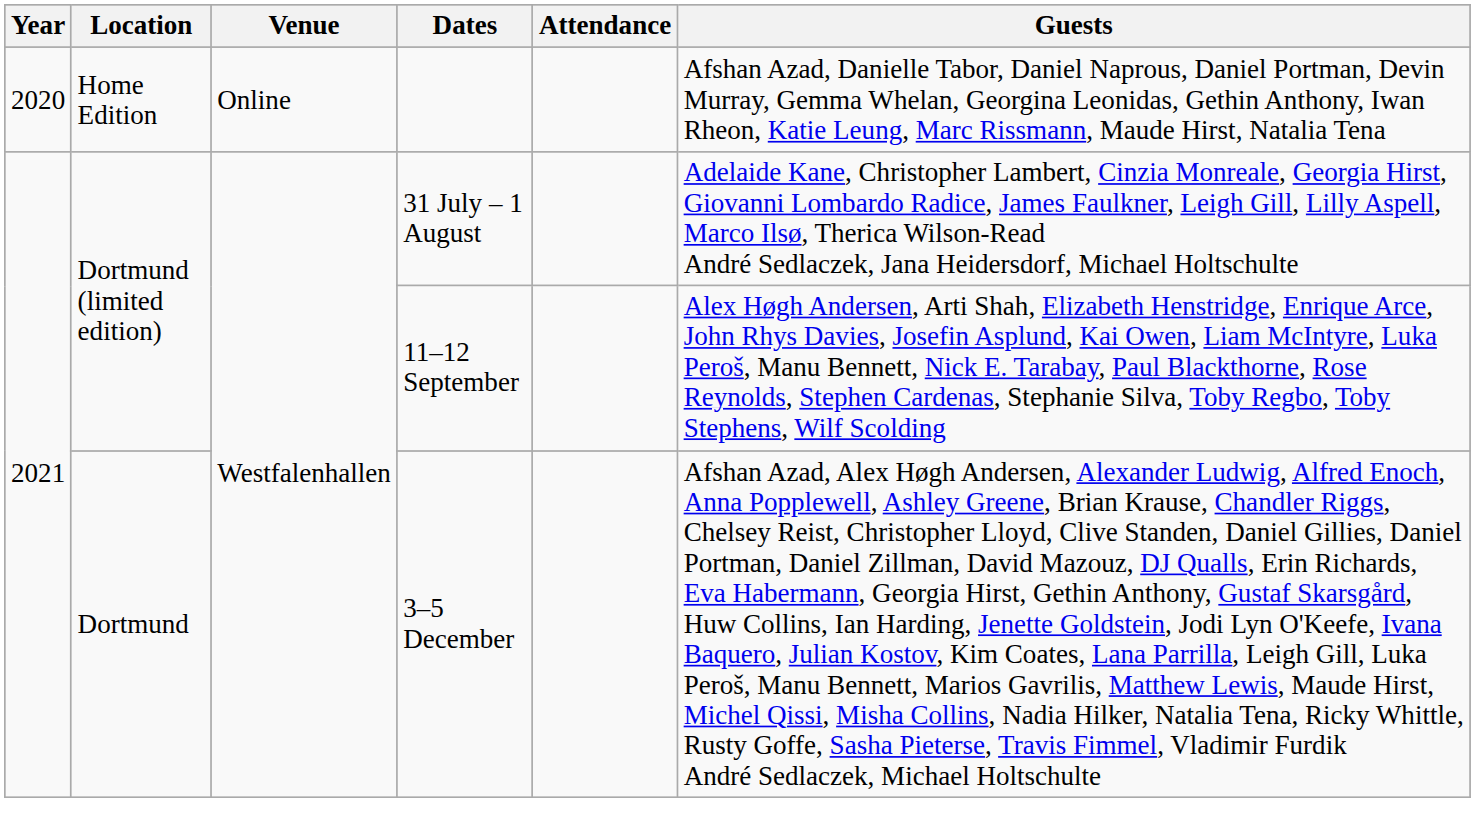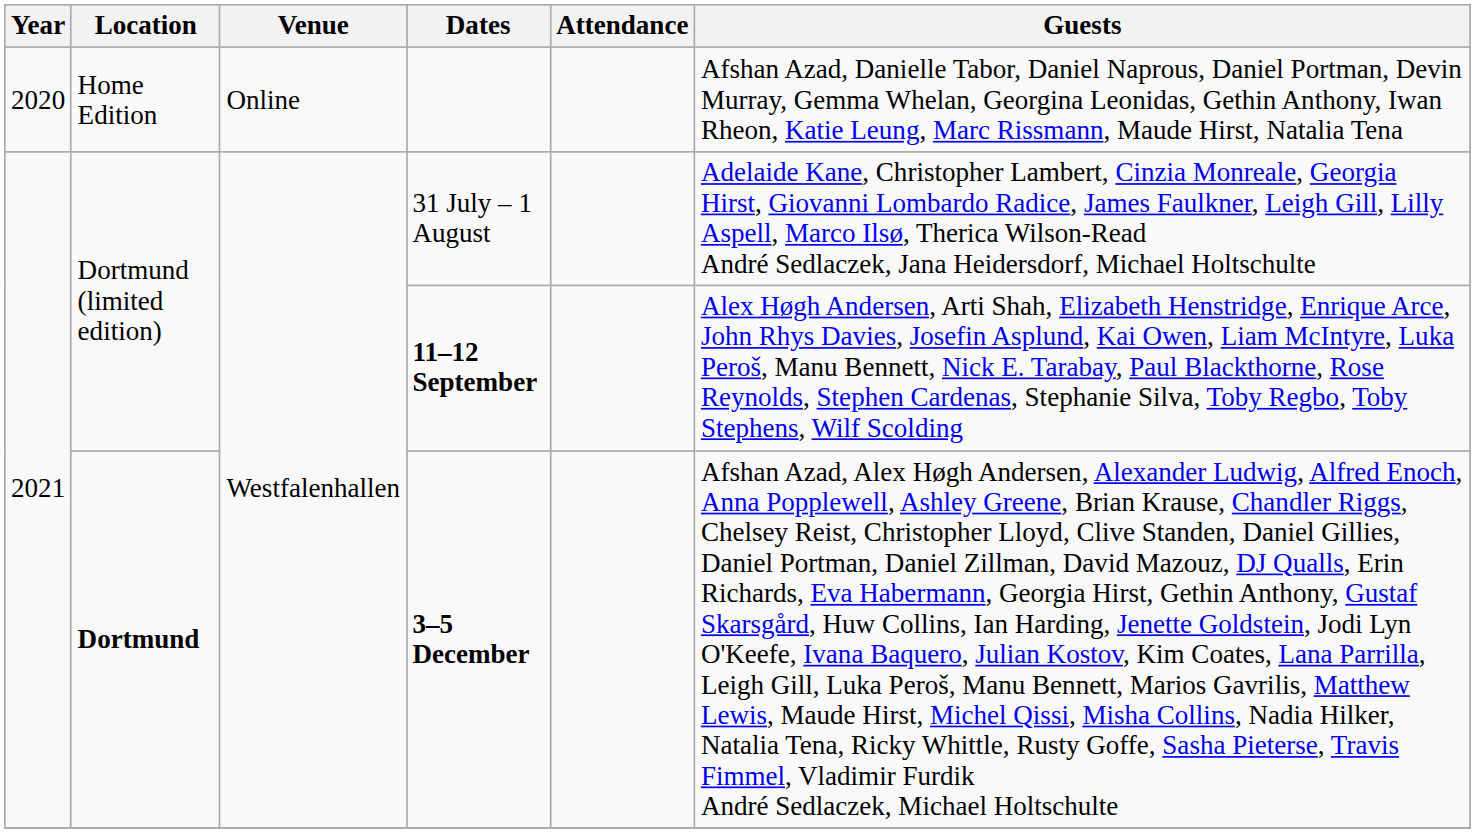11–12 September | Dates: normal -> bold
3–5 December | Location: normal -> bold
3–5 December | Dates: normal -> bold
